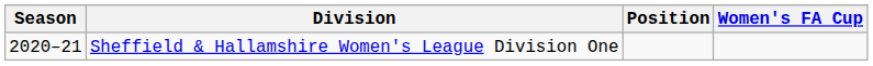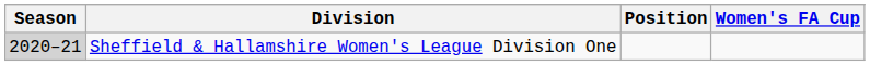Sheffield & Hallamshire Women's League Division One | Season: no background -> lightgrey background
